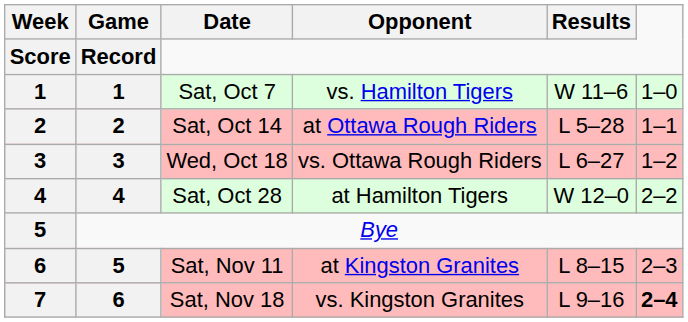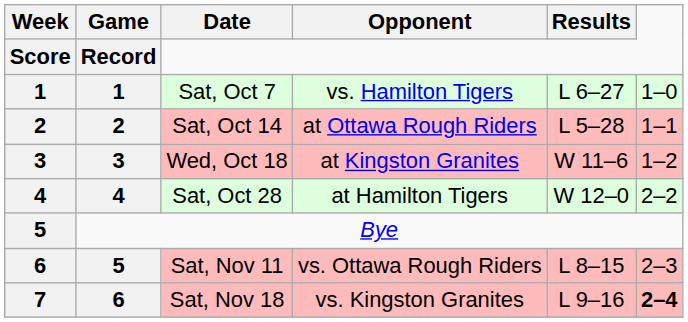Sat, Oct 7 | Results: W 11–6 -> L 6–27
Wed, Oct 18 | Opponent: vs. Ottawa Rough Riders -> at Kingston Granites
Wed, Oct 18 | Results: L 6–27 -> W 11–6
Sat, Nov 11 | Opponent: at Kingston Granites -> vs. Ottawa Rough Riders
